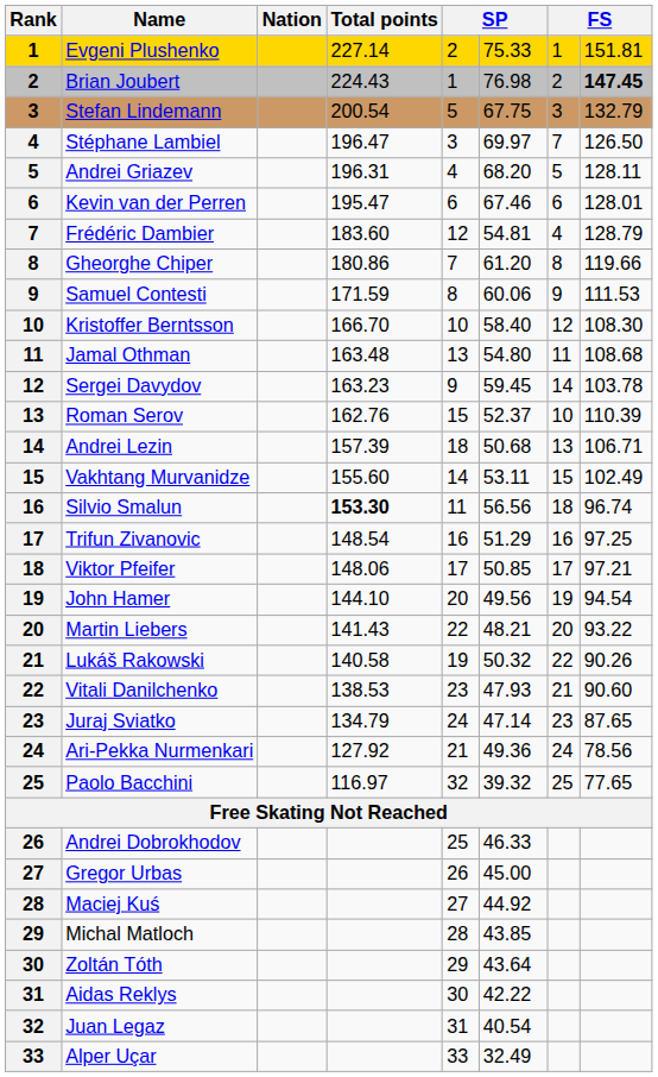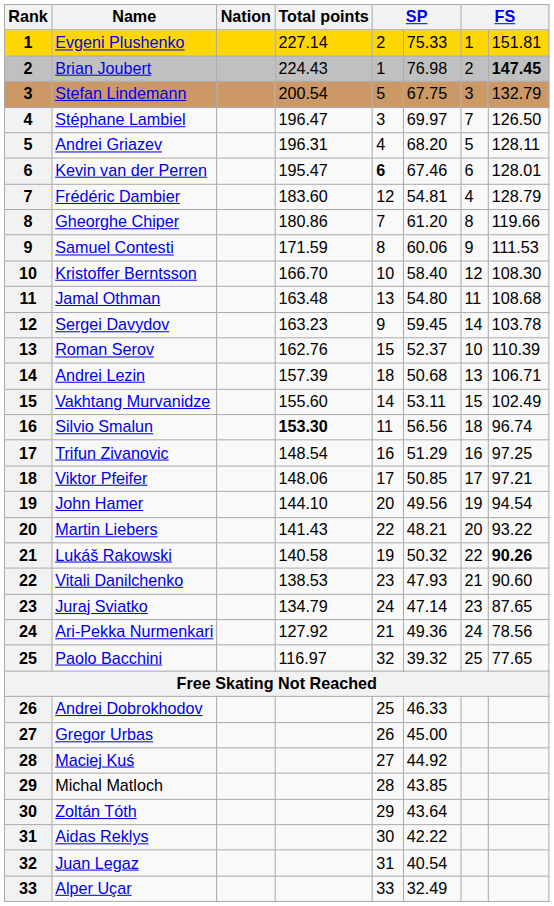Kevin van der Perren | column 5: normal -> bold
Lukáš Rakowski | column 8: normal -> bold
